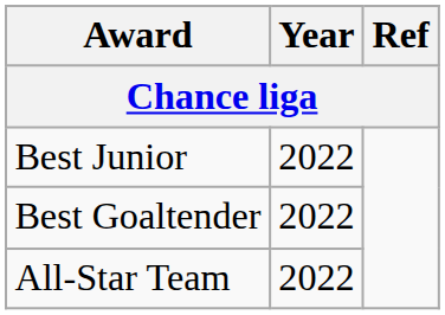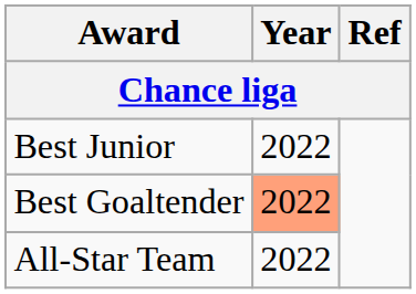Best Goaltender | Year: no background -> lightsalmon background
